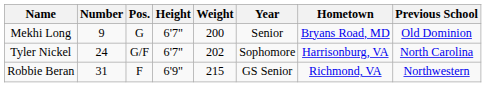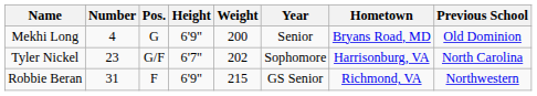Mekhi Long | Number: 9 -> 4
Mekhi Long | Height: 6'7" -> 6'9"
Tyler Nickel | Number: 24 -> 23
